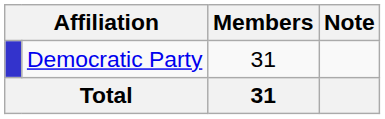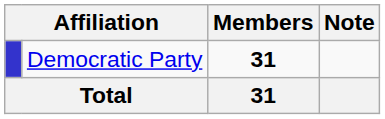Democratic Party | Members: normal -> bold
